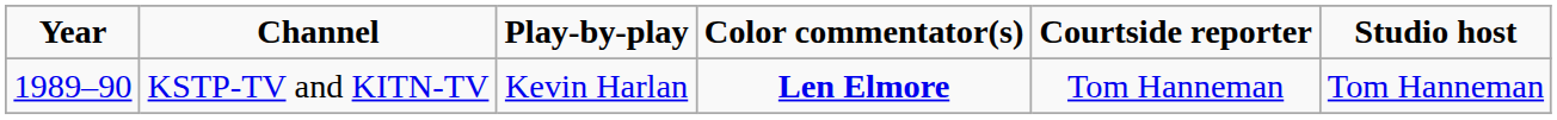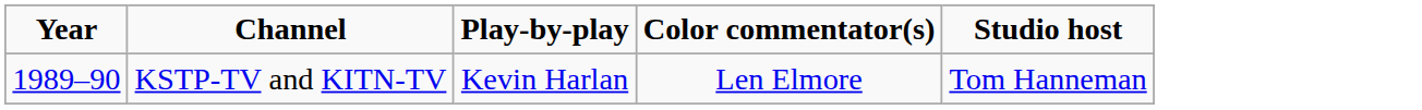- column: Courtside reporter | Tom Hanneman
KSTP-TV and KITN-TV | Color commentator(s): bold -> normal
